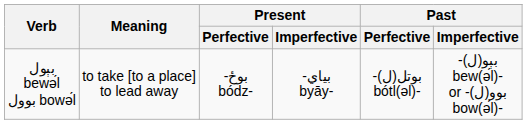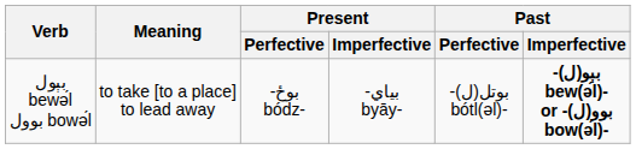بېول bewә́l بوول bowә́l | Past / Imperfective: normal -> bold
